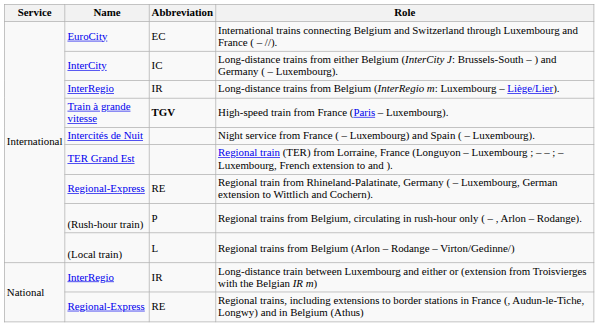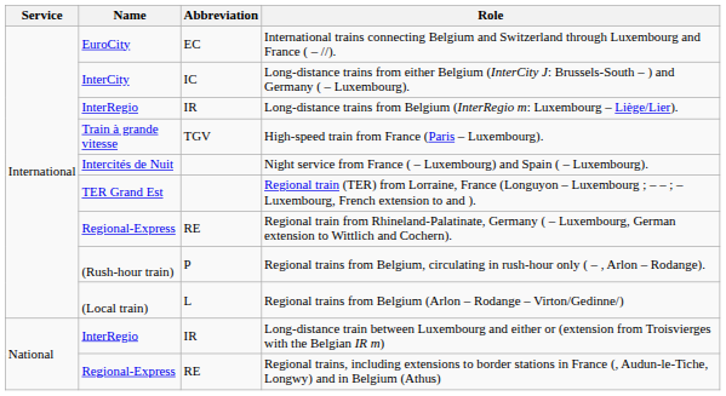High-speed train from France (Paris – Luxembourg). | Abbreviation: bold -> normal
